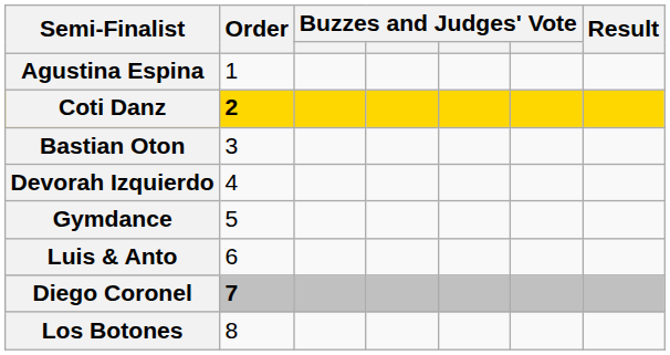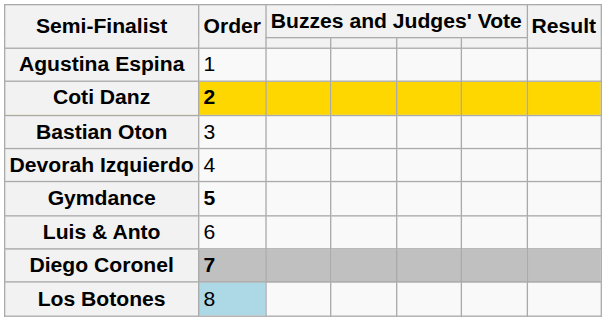Gymdance | Order: normal -> bold
Los Botones | Order: no background -> lightblue background
